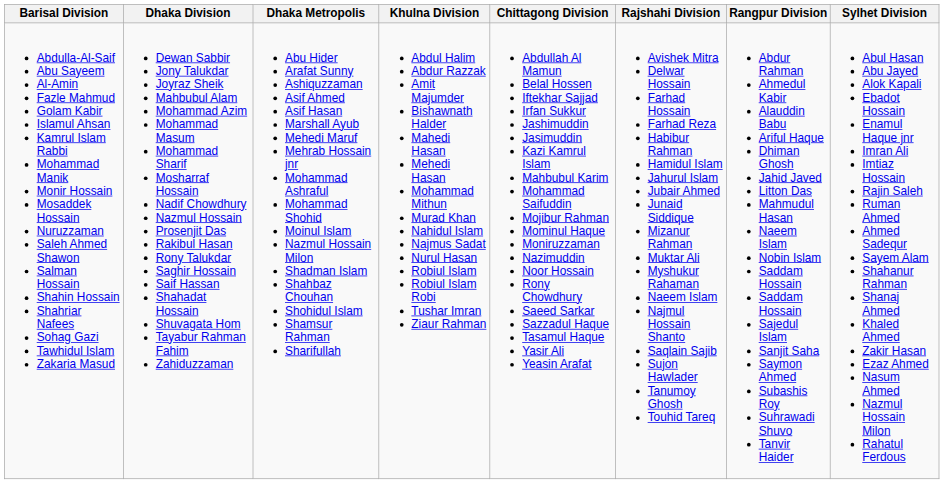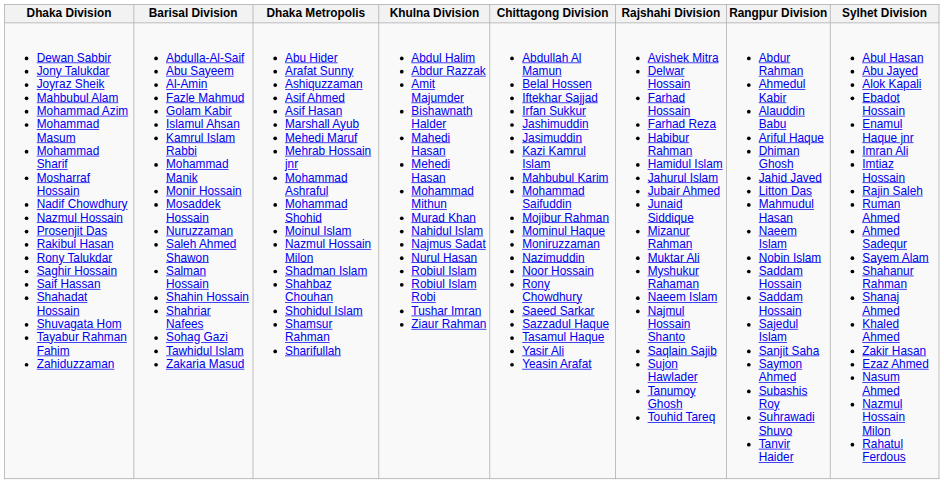columns swapped: Barisal Division <-> Dhaka Division
